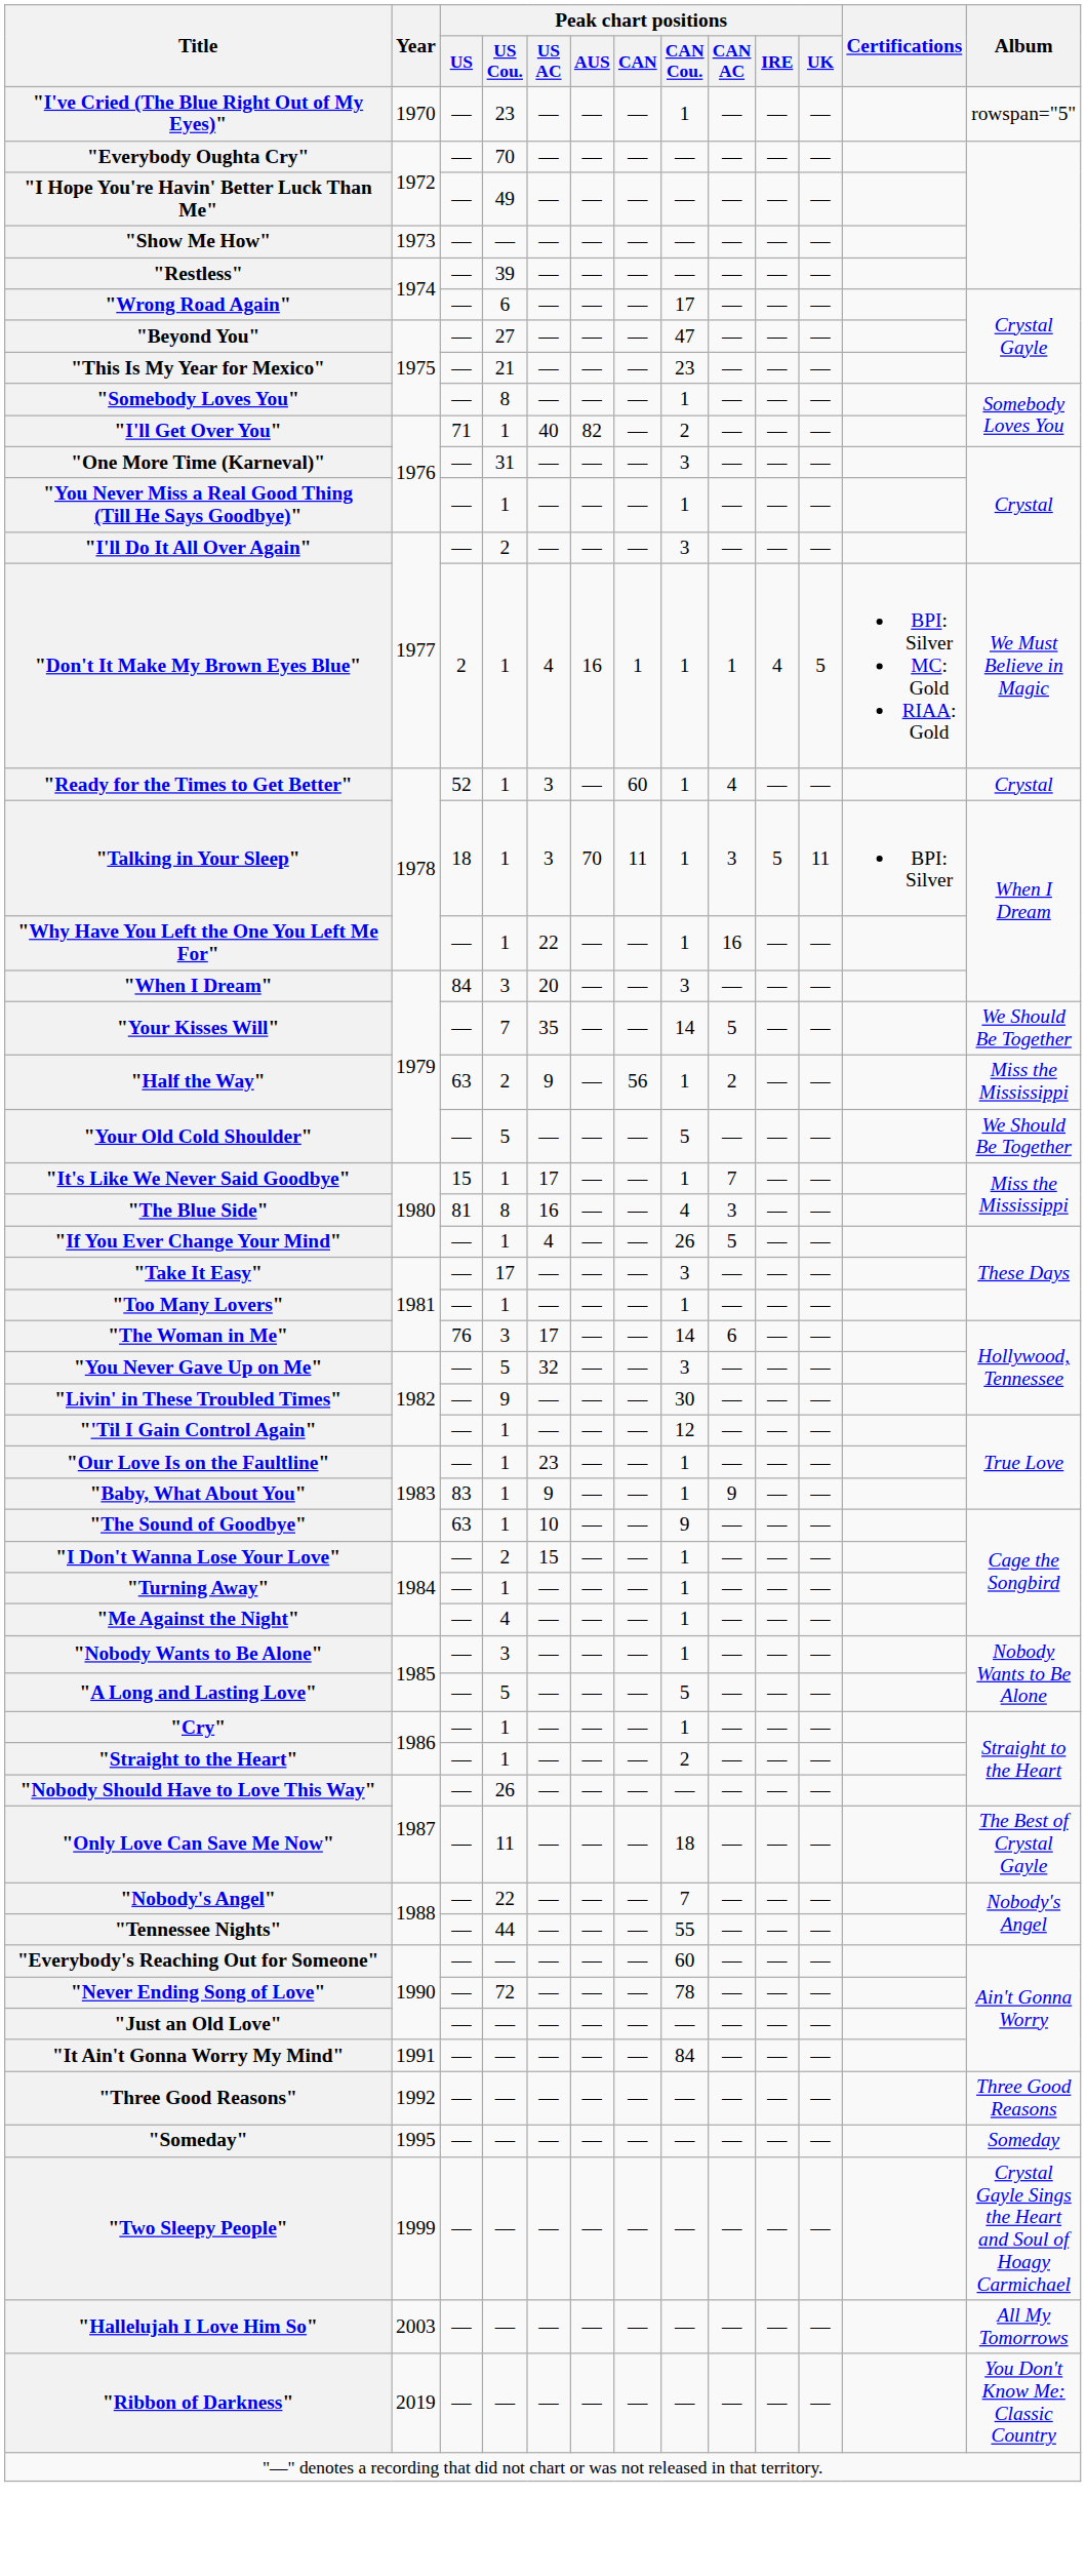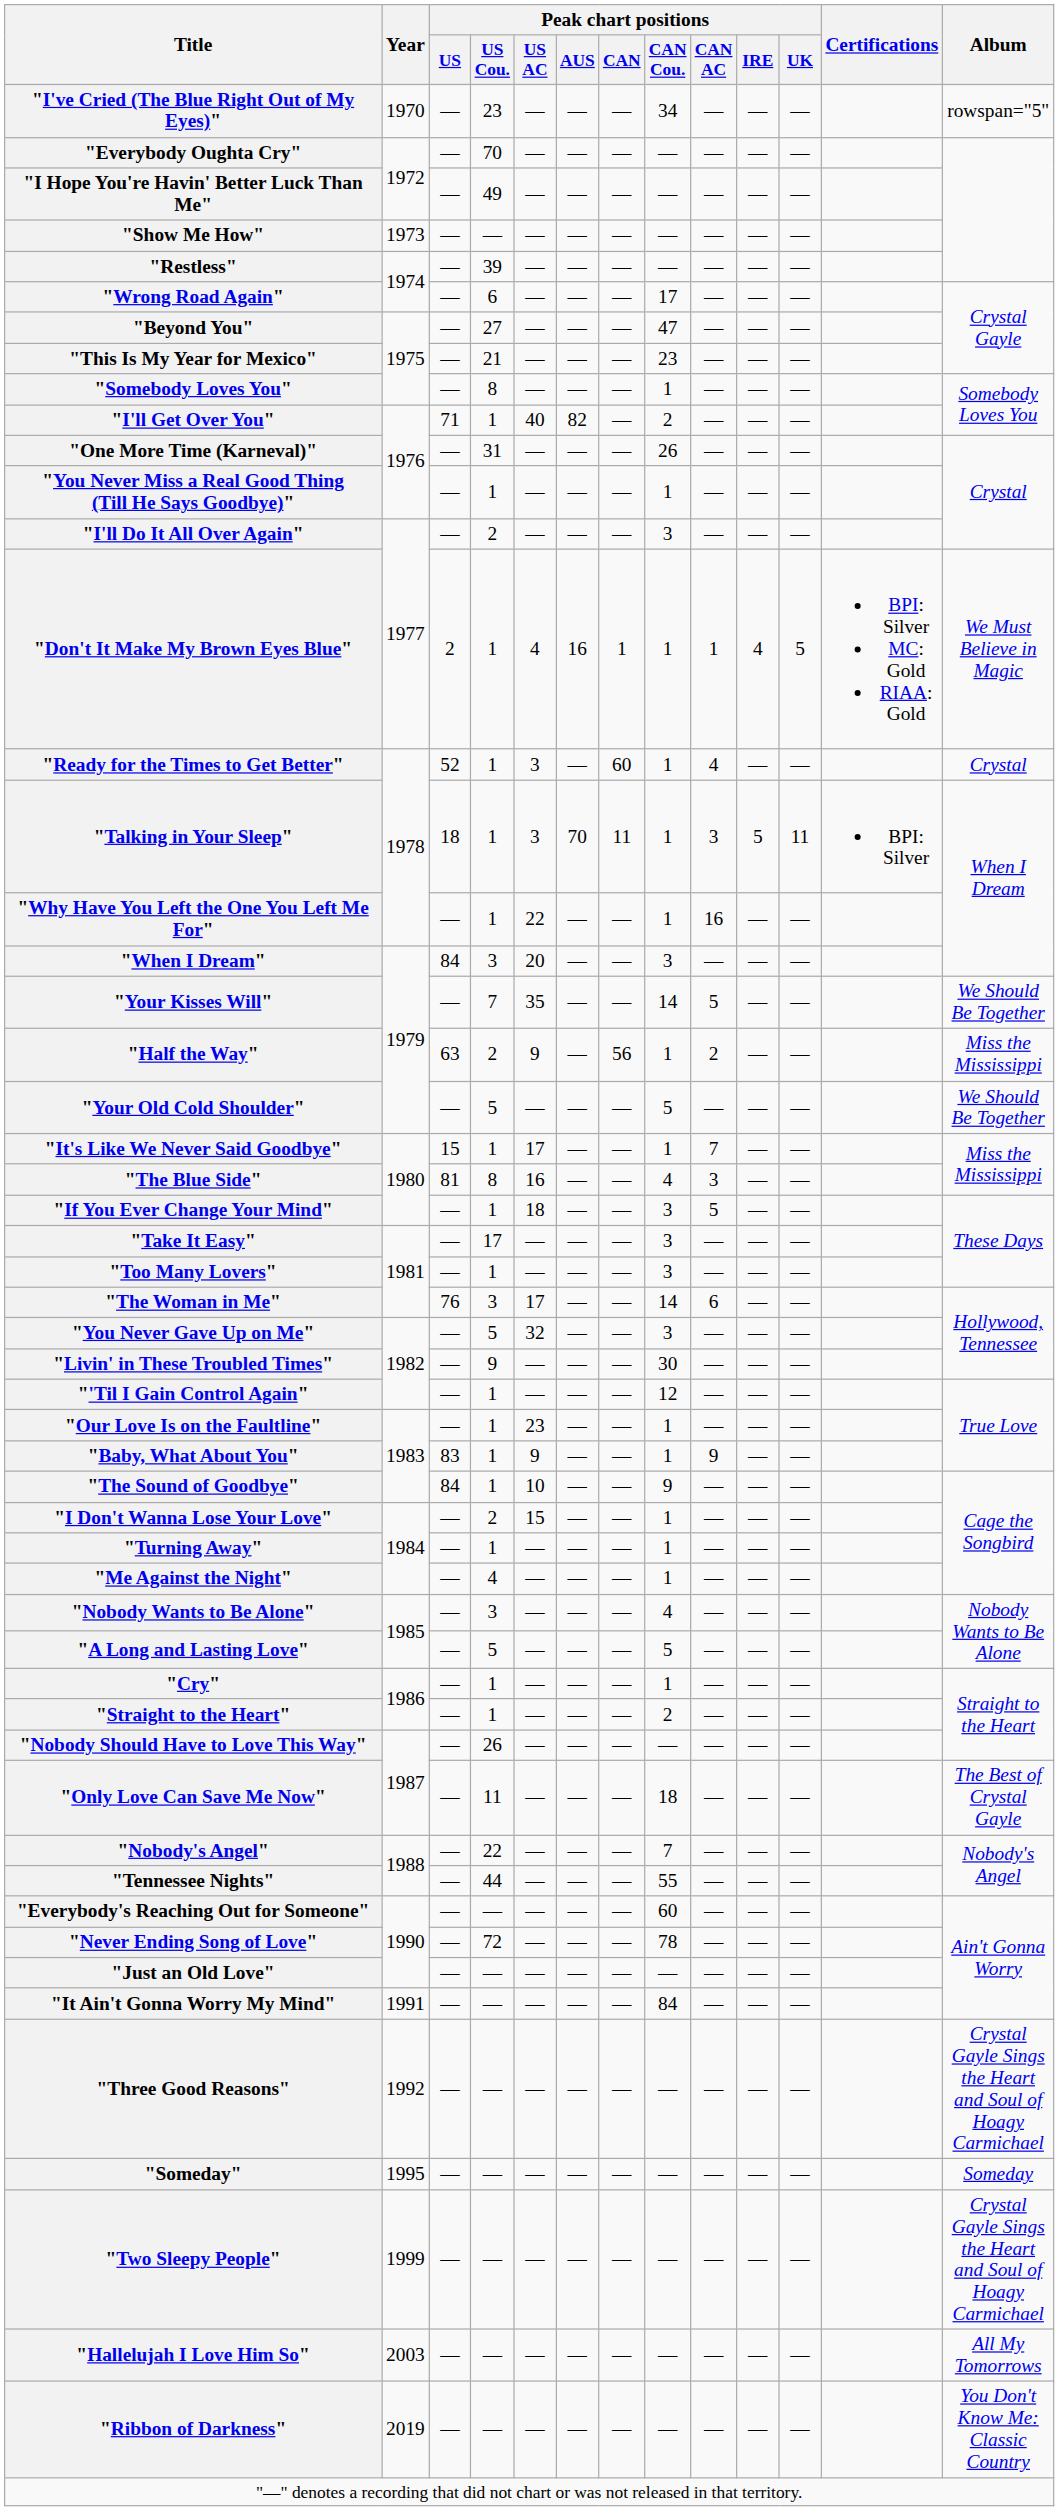"I've Cried (The Blue Right Out of My Eyes)" | Peak chart positions / CAN Cou.: 1 -> 34
"One More Time (Karneval)" | Peak chart positions / CAN Cou.: 3 -> 26
"If You Ever Change Your Mind" | Peak chart positions / US AC: 4 -> 18
"If You Ever Change Your Mind" | Peak chart positions / CAN Cou.: 26 -> 3
"Too Many Lovers" | Peak chart positions / CAN Cou.: 1 -> 3
"The Sound of Goodbye" | Peak chart positions / US: 63 -> 84
"Nobody Wants to Be Alone" | Peak chart positions / CAN Cou.: 1 -> 4
"Three Good Reasons" | Album: Three Good Reasons -> Crystal Gayle Sings the Heart and Soul of Hoagy Carmichael
